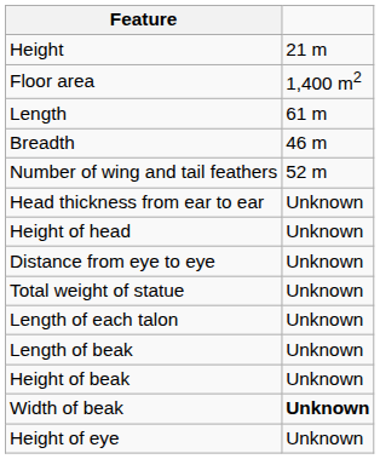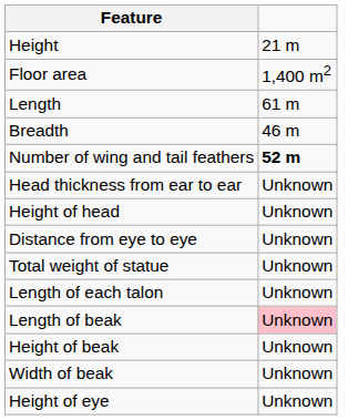Number of wing and tail feathers | column 2: normal -> bold
Length of beak | column 2: no background -> pink background
Width of beak | column 2: bold -> normal
